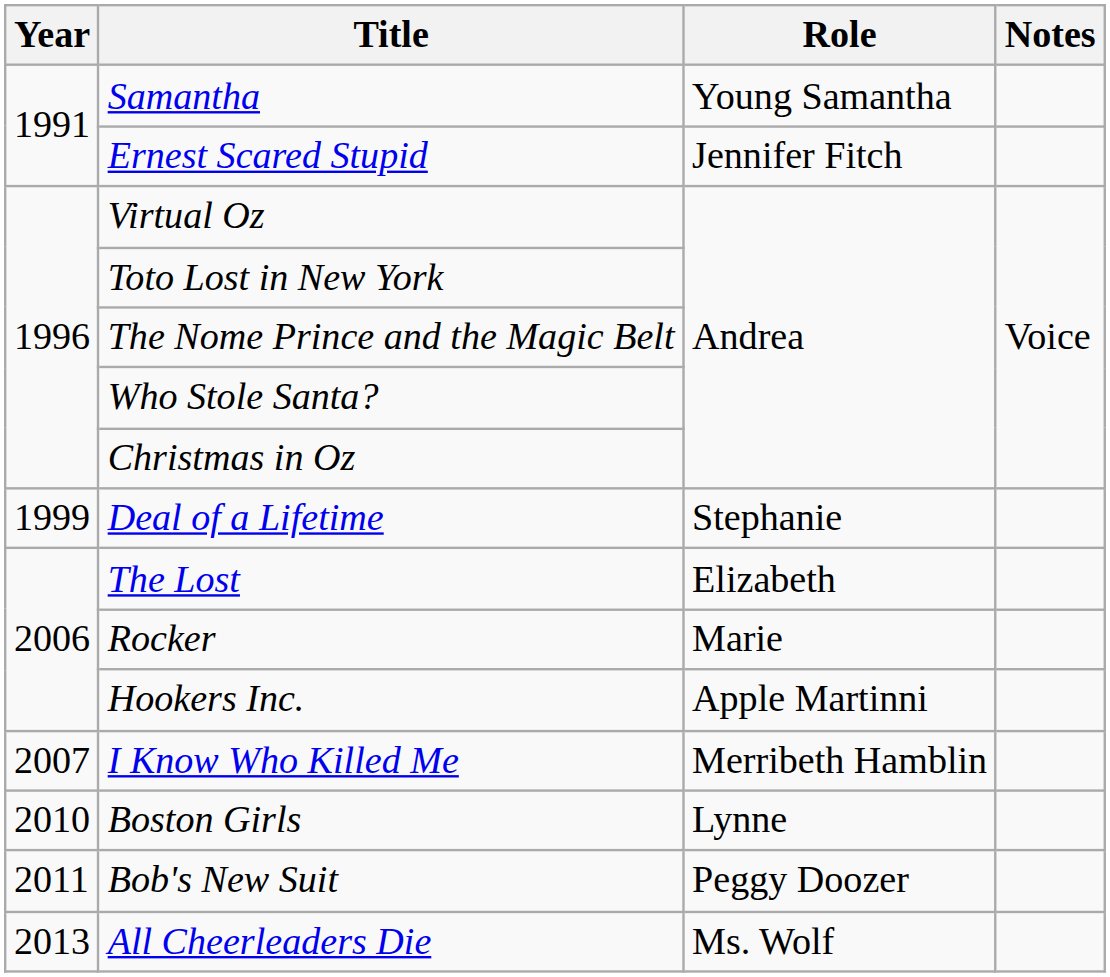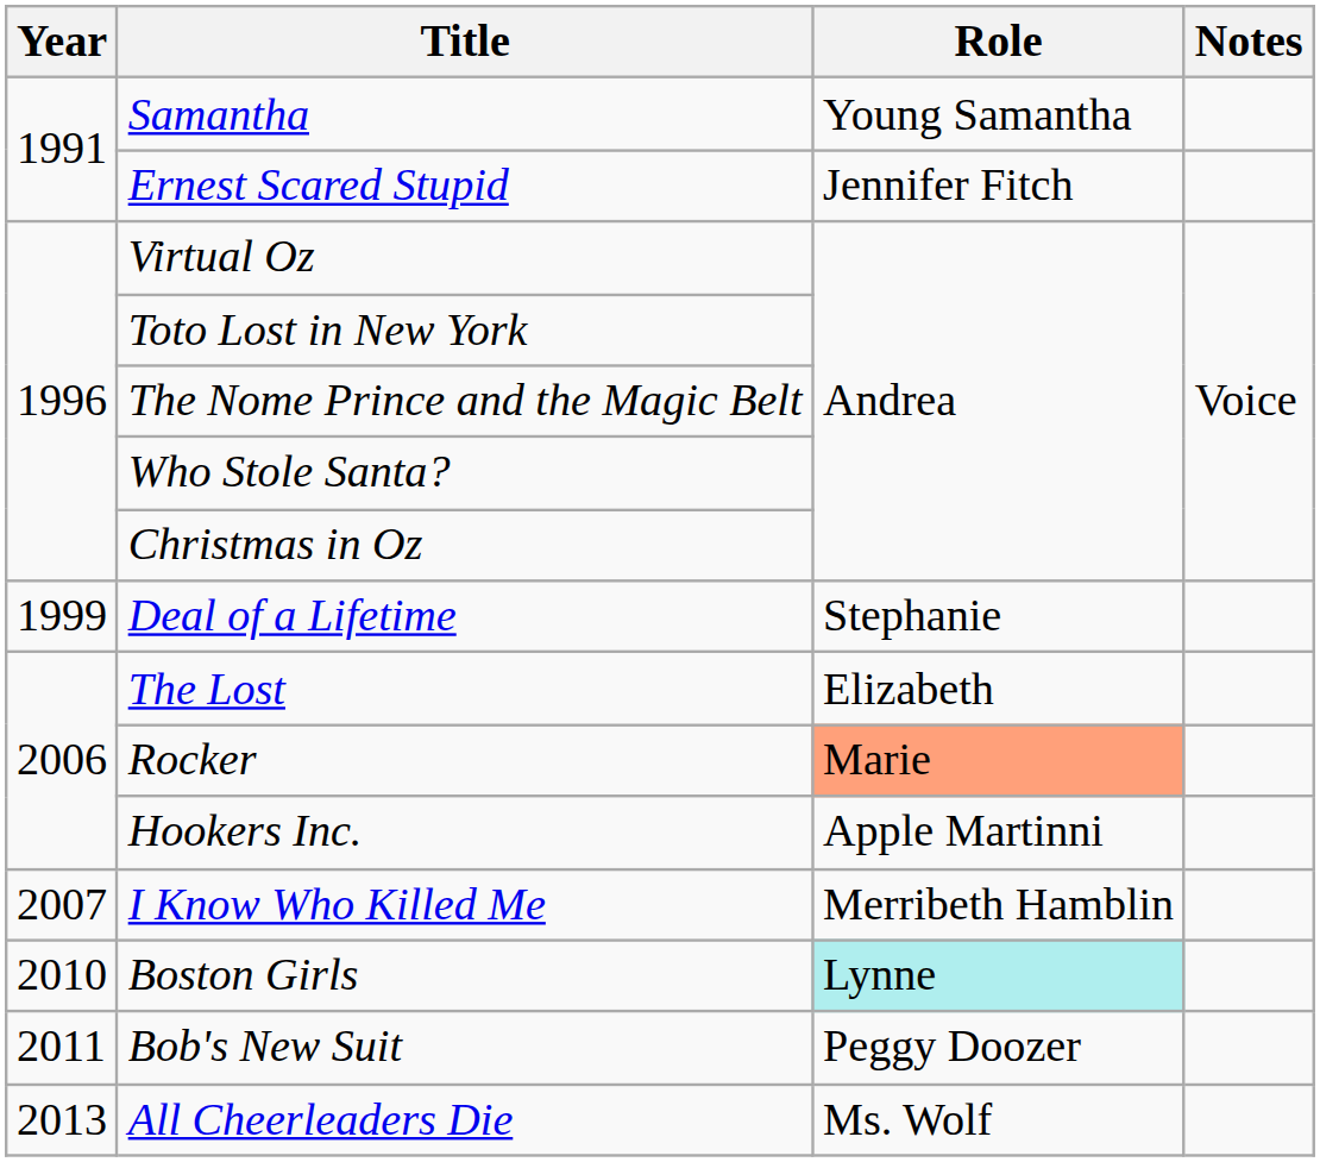Rocker | Role: no background -> lightsalmon background
Boston Girls | Role: no background -> paleturquoise background
